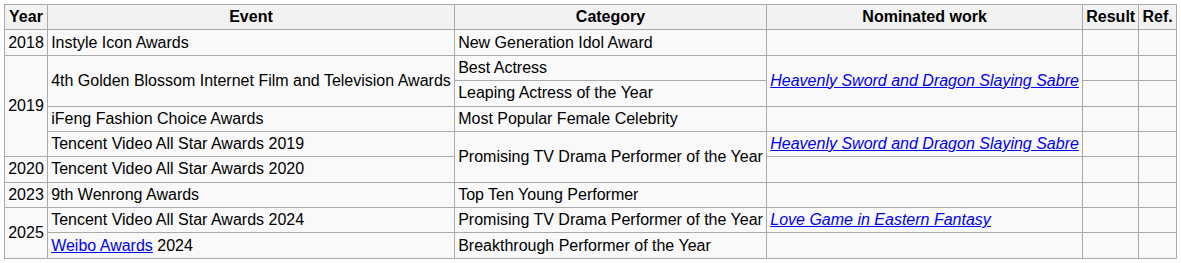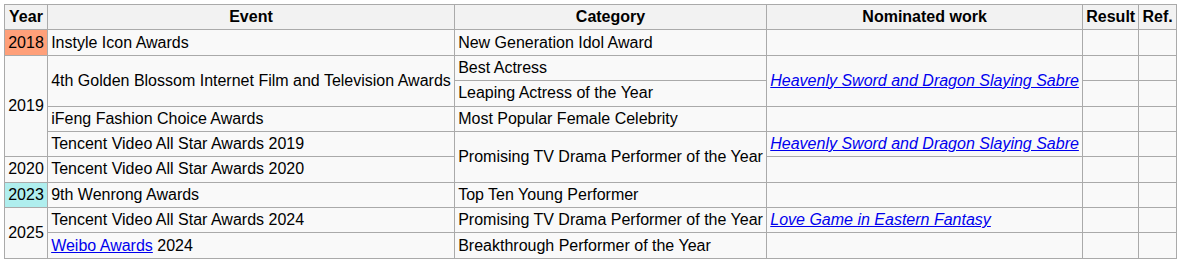Instyle Icon Awards | Year: no background -> lightsalmon background
9th Wenrong Awards | Year: no background -> paleturquoise background
